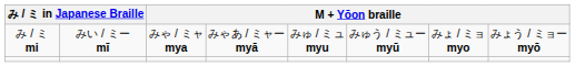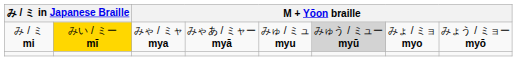み / ミ mi | column 2: no background -> gold background
み / ミ mi | column 6: no background -> lightgrey background
